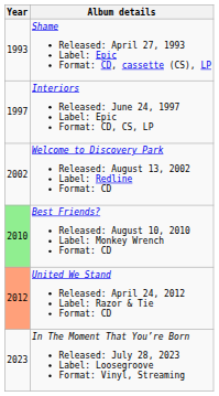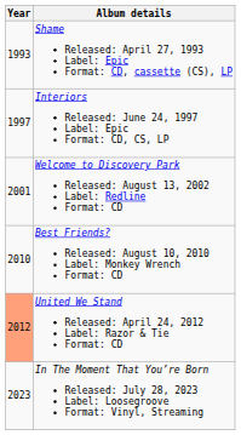row 4 | Year: 2002 -> 2001
row 5 | Year: lightgreen background -> no background
